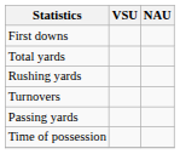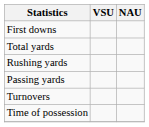rows swapped: Passing yards <-> Turnovers
